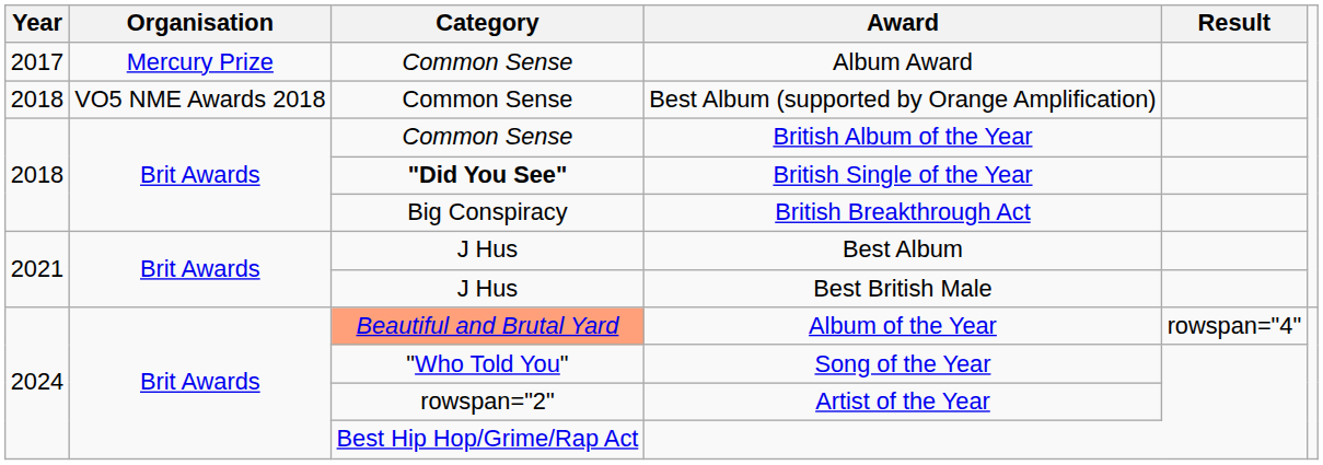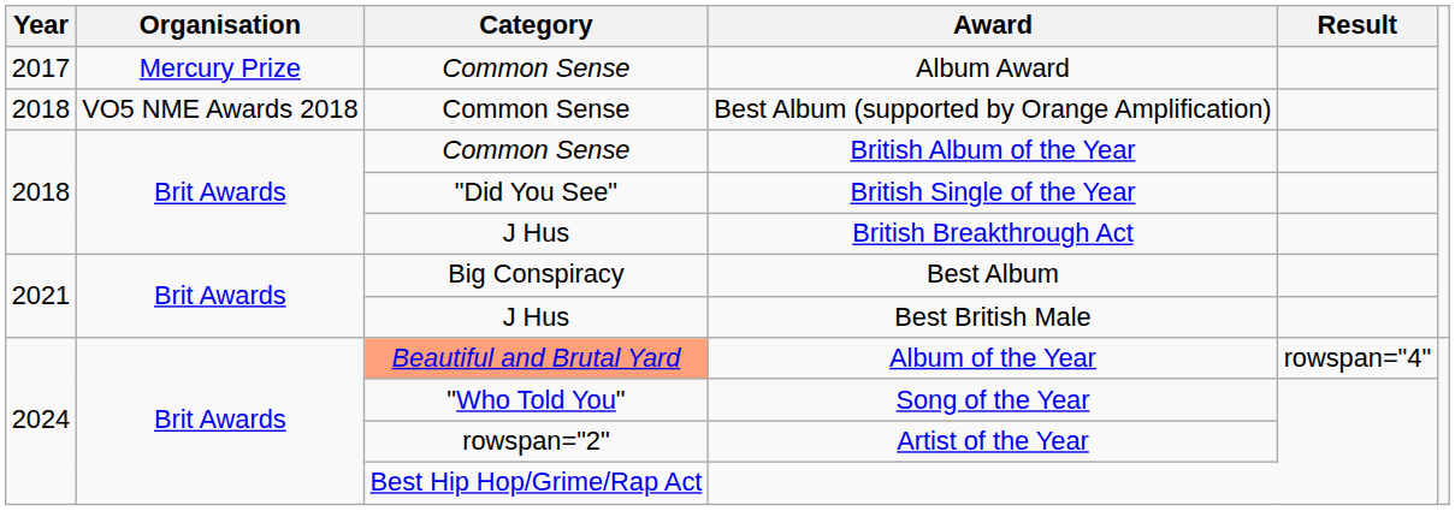British Single of the Year | Category: bold -> normal
British Breakthrough Act | Category: Big Conspiracy -> J Hus
Best Album | Category: J Hus -> Big Conspiracy
